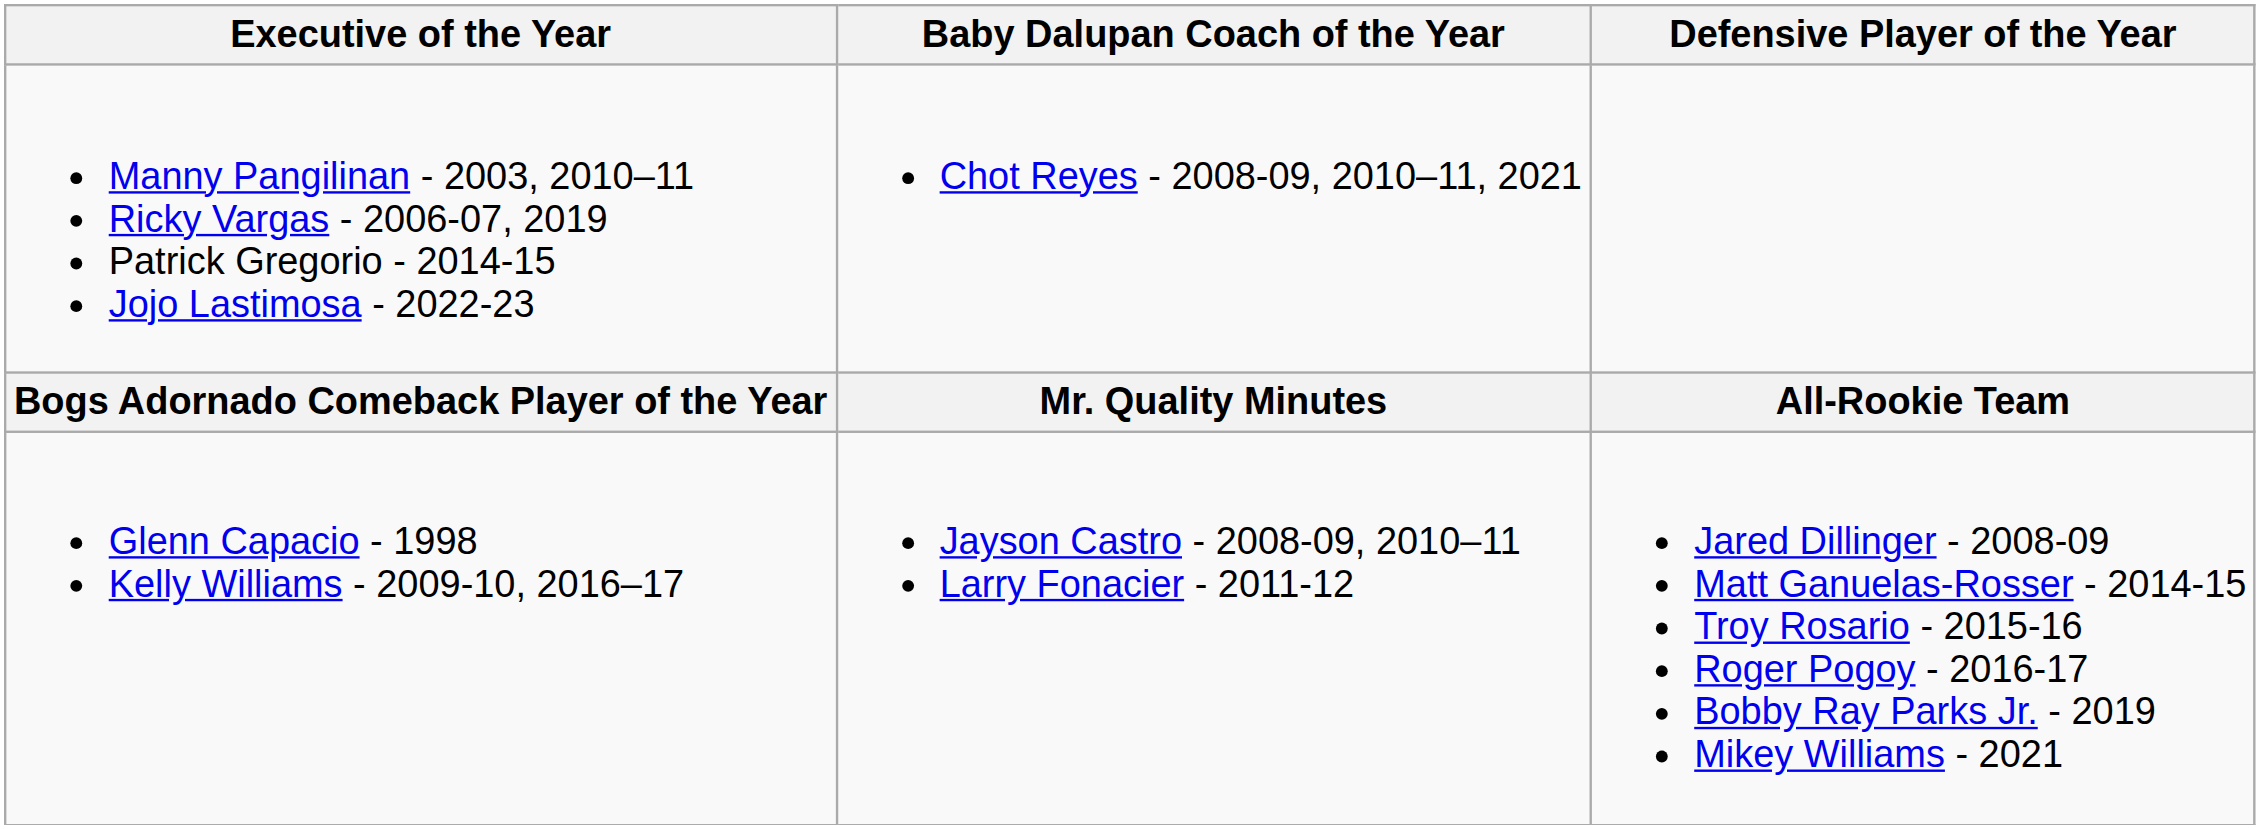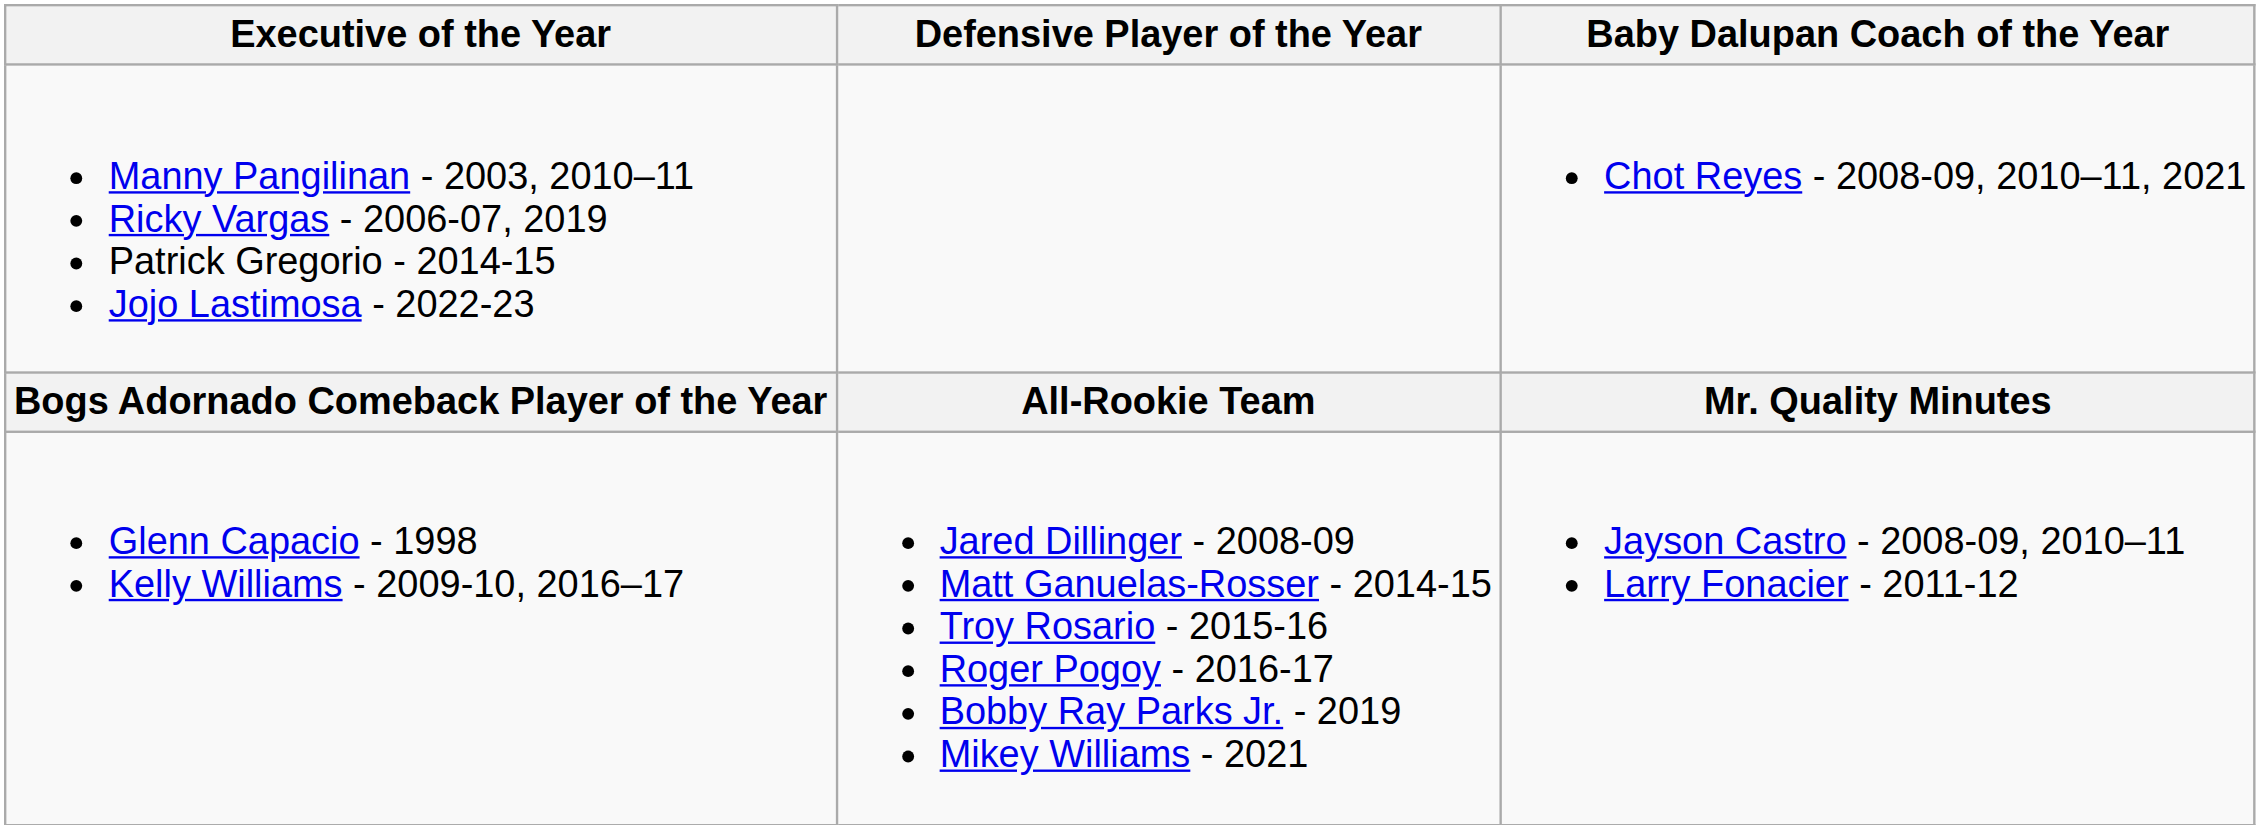columns swapped: Baby Dalupan Coach of the Year <-> Defensive Player of the Year
